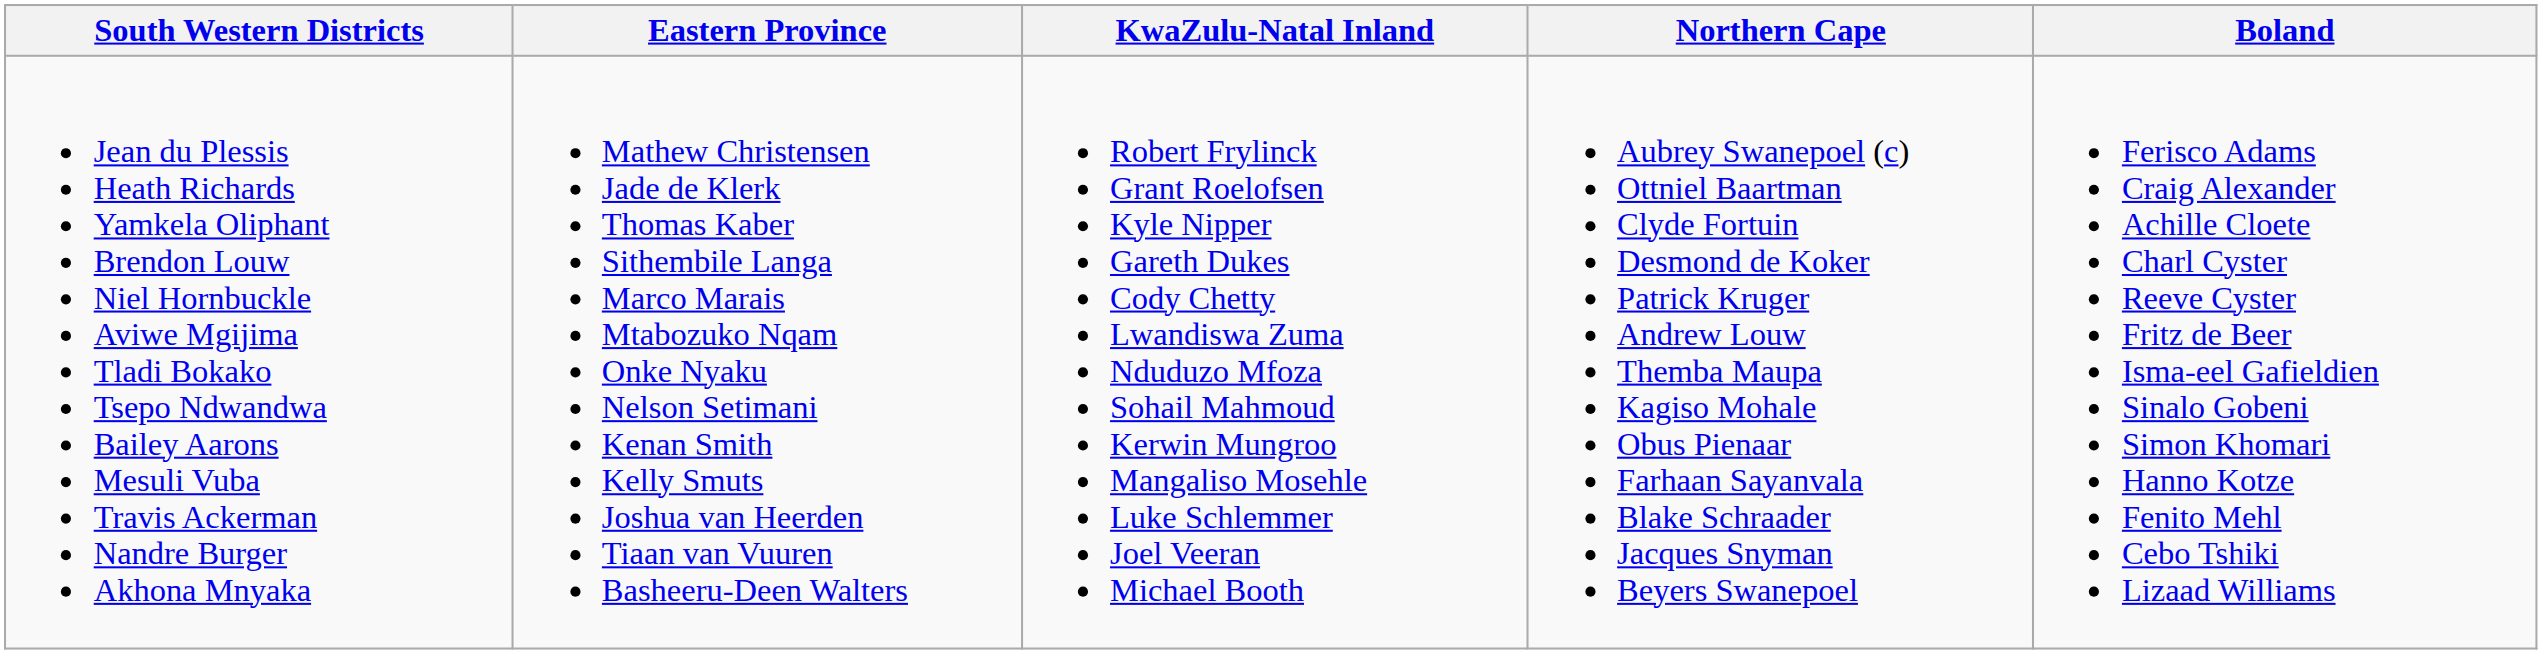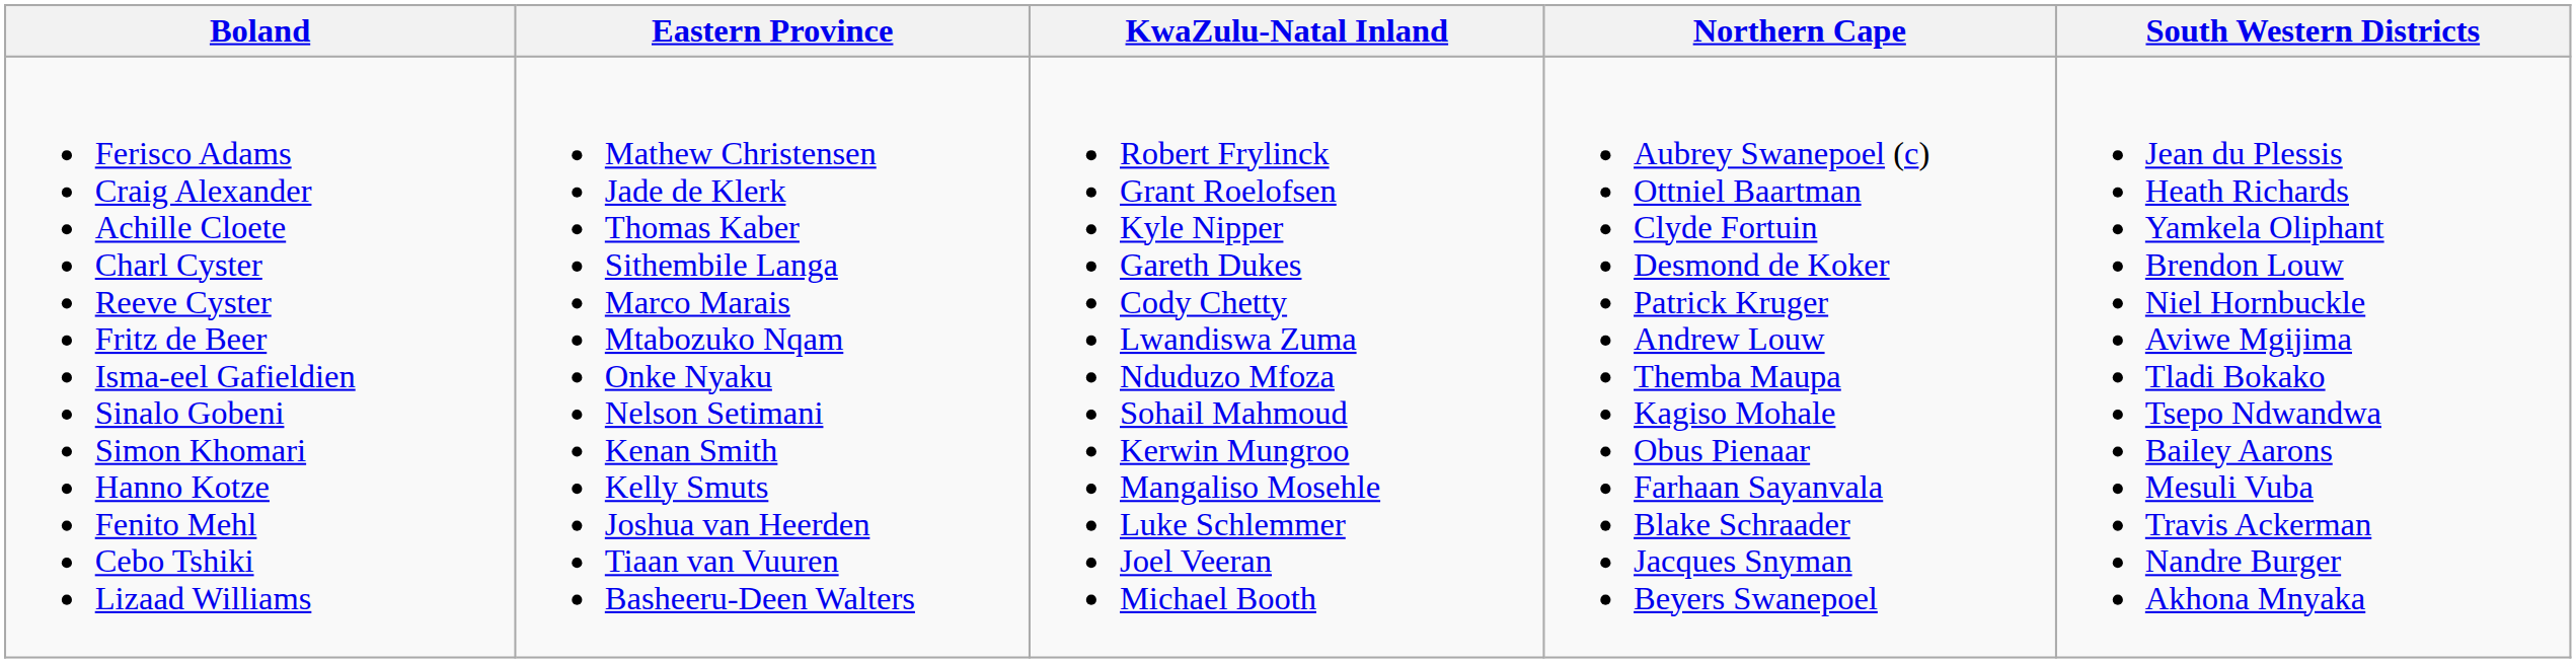columns swapped: Boland <-> South Western Districts
